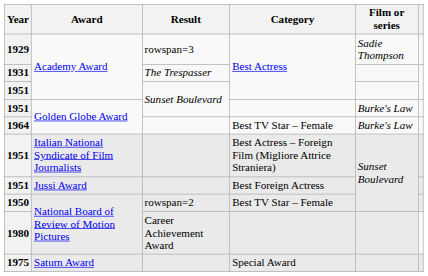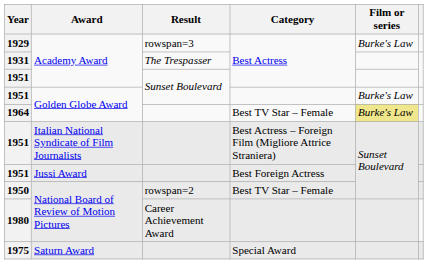1929 | Film or series: Sadie Thompson -> Burke's Law
1964 | Film or series: no background -> khaki background
